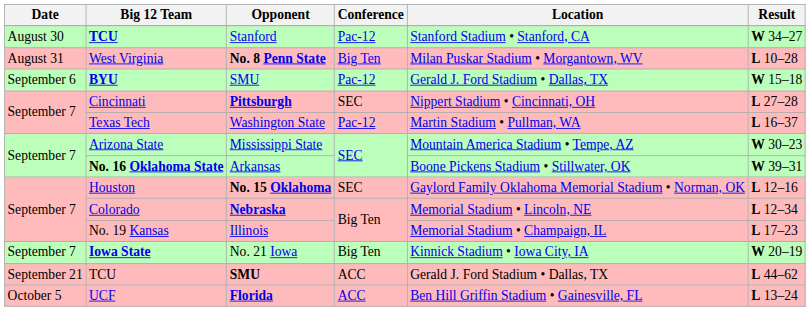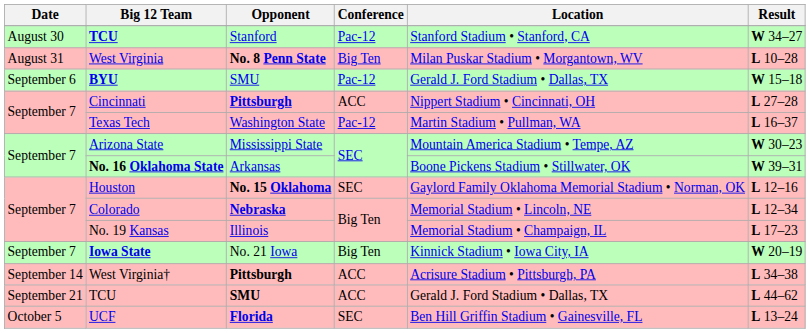Cincinnati | Conference: SEC -> ACC
+ row: September 14 | West Virginia† | Pittsburgh | ACC | Acrisure Stadium • Pittsburgh, PA | L 34–38
UCF | Conference: ACC -> SEC
